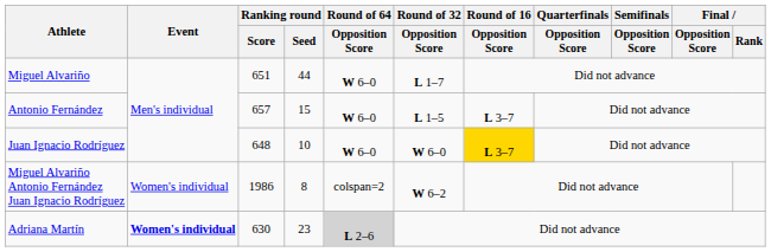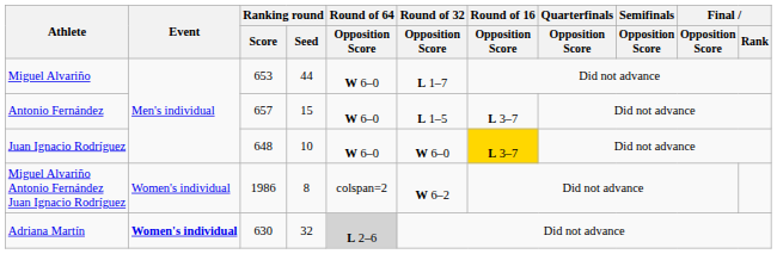Miguel Alvariño | Ranking round / Score: 651 -> 653
Adriana Martín | Ranking round / Seed: 23 -> 32
